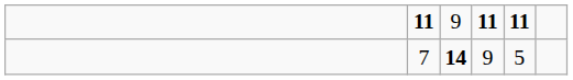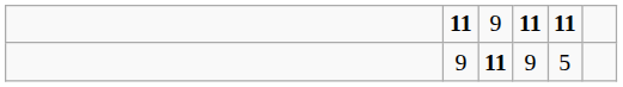row 2 | column 2: 7 -> 9
row 2 | column 3: 14 -> 11
